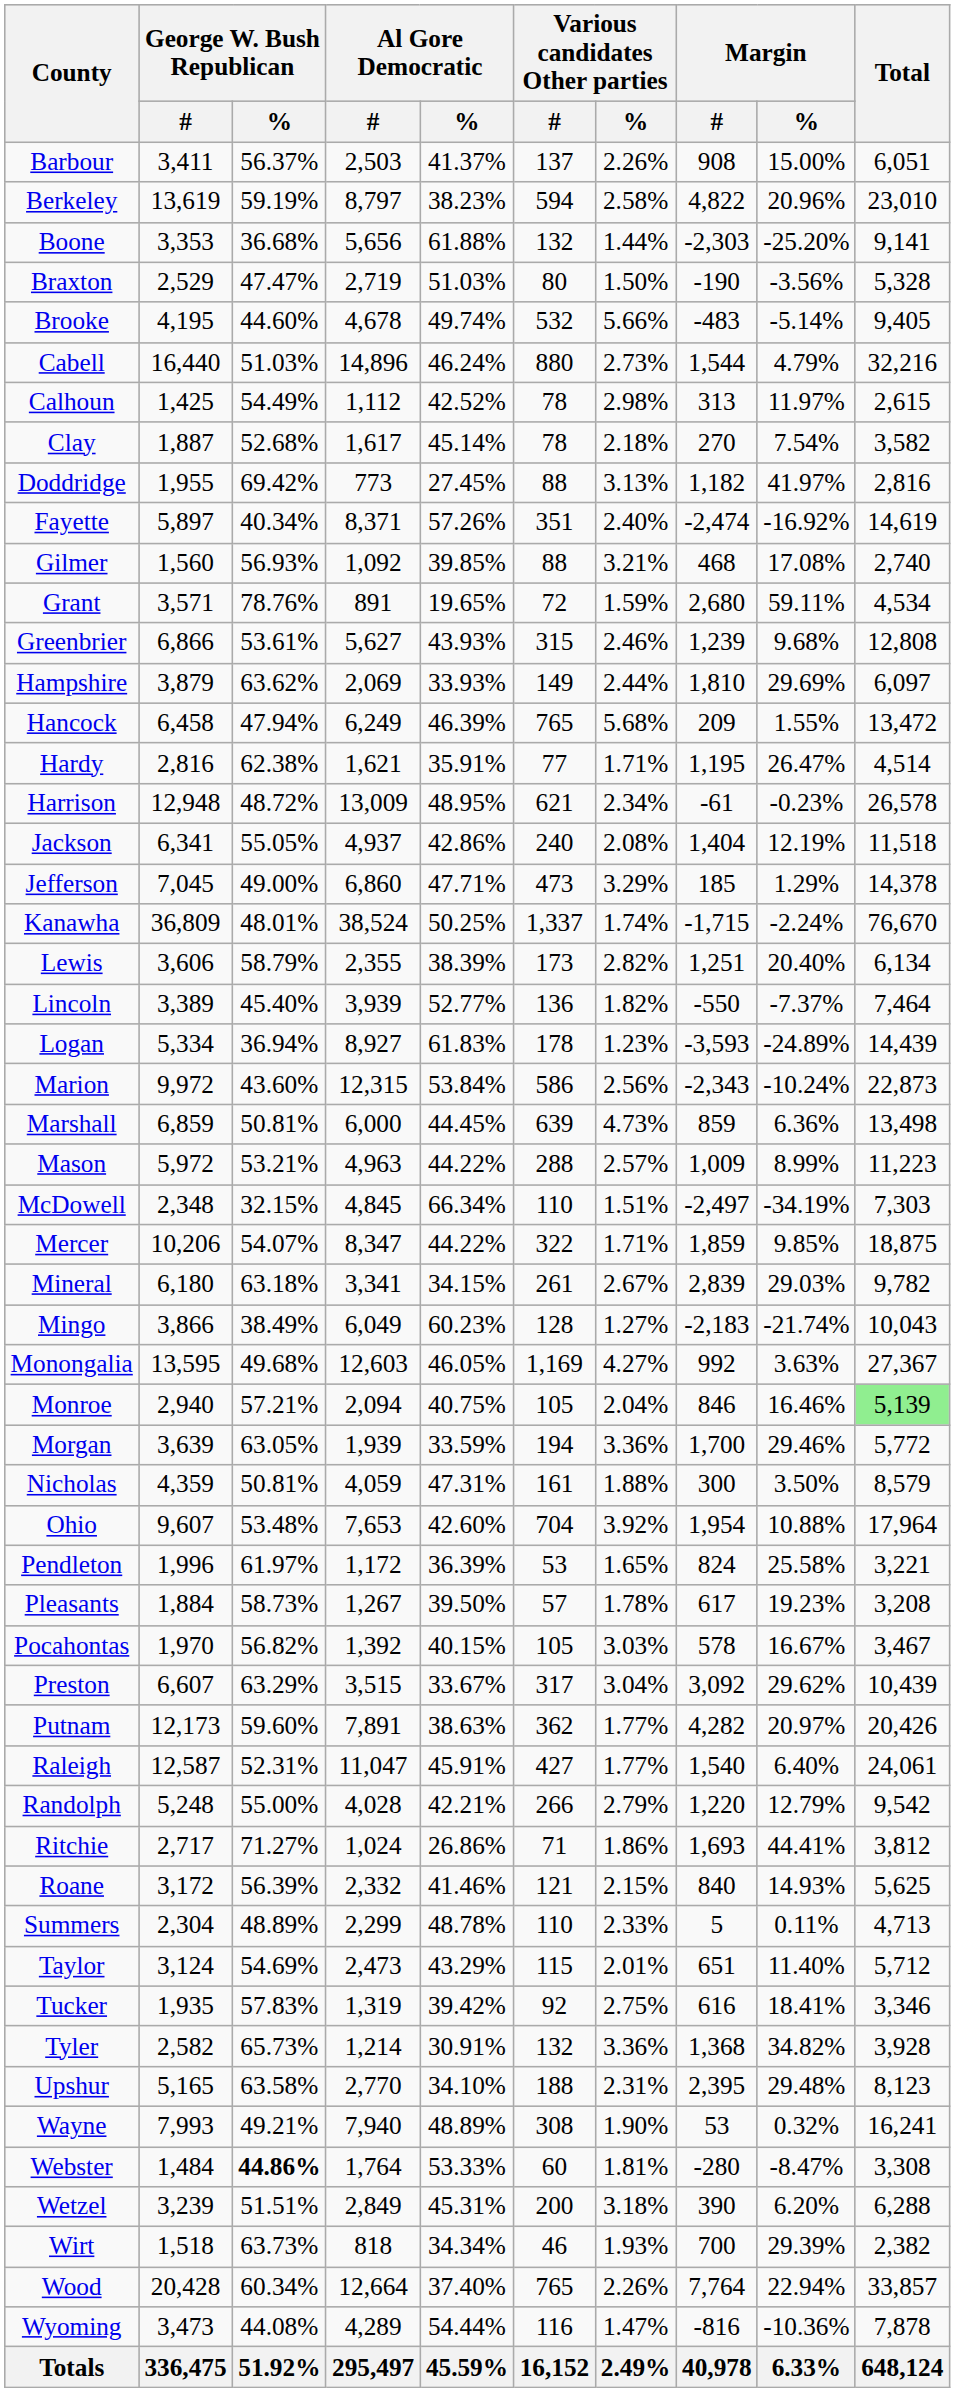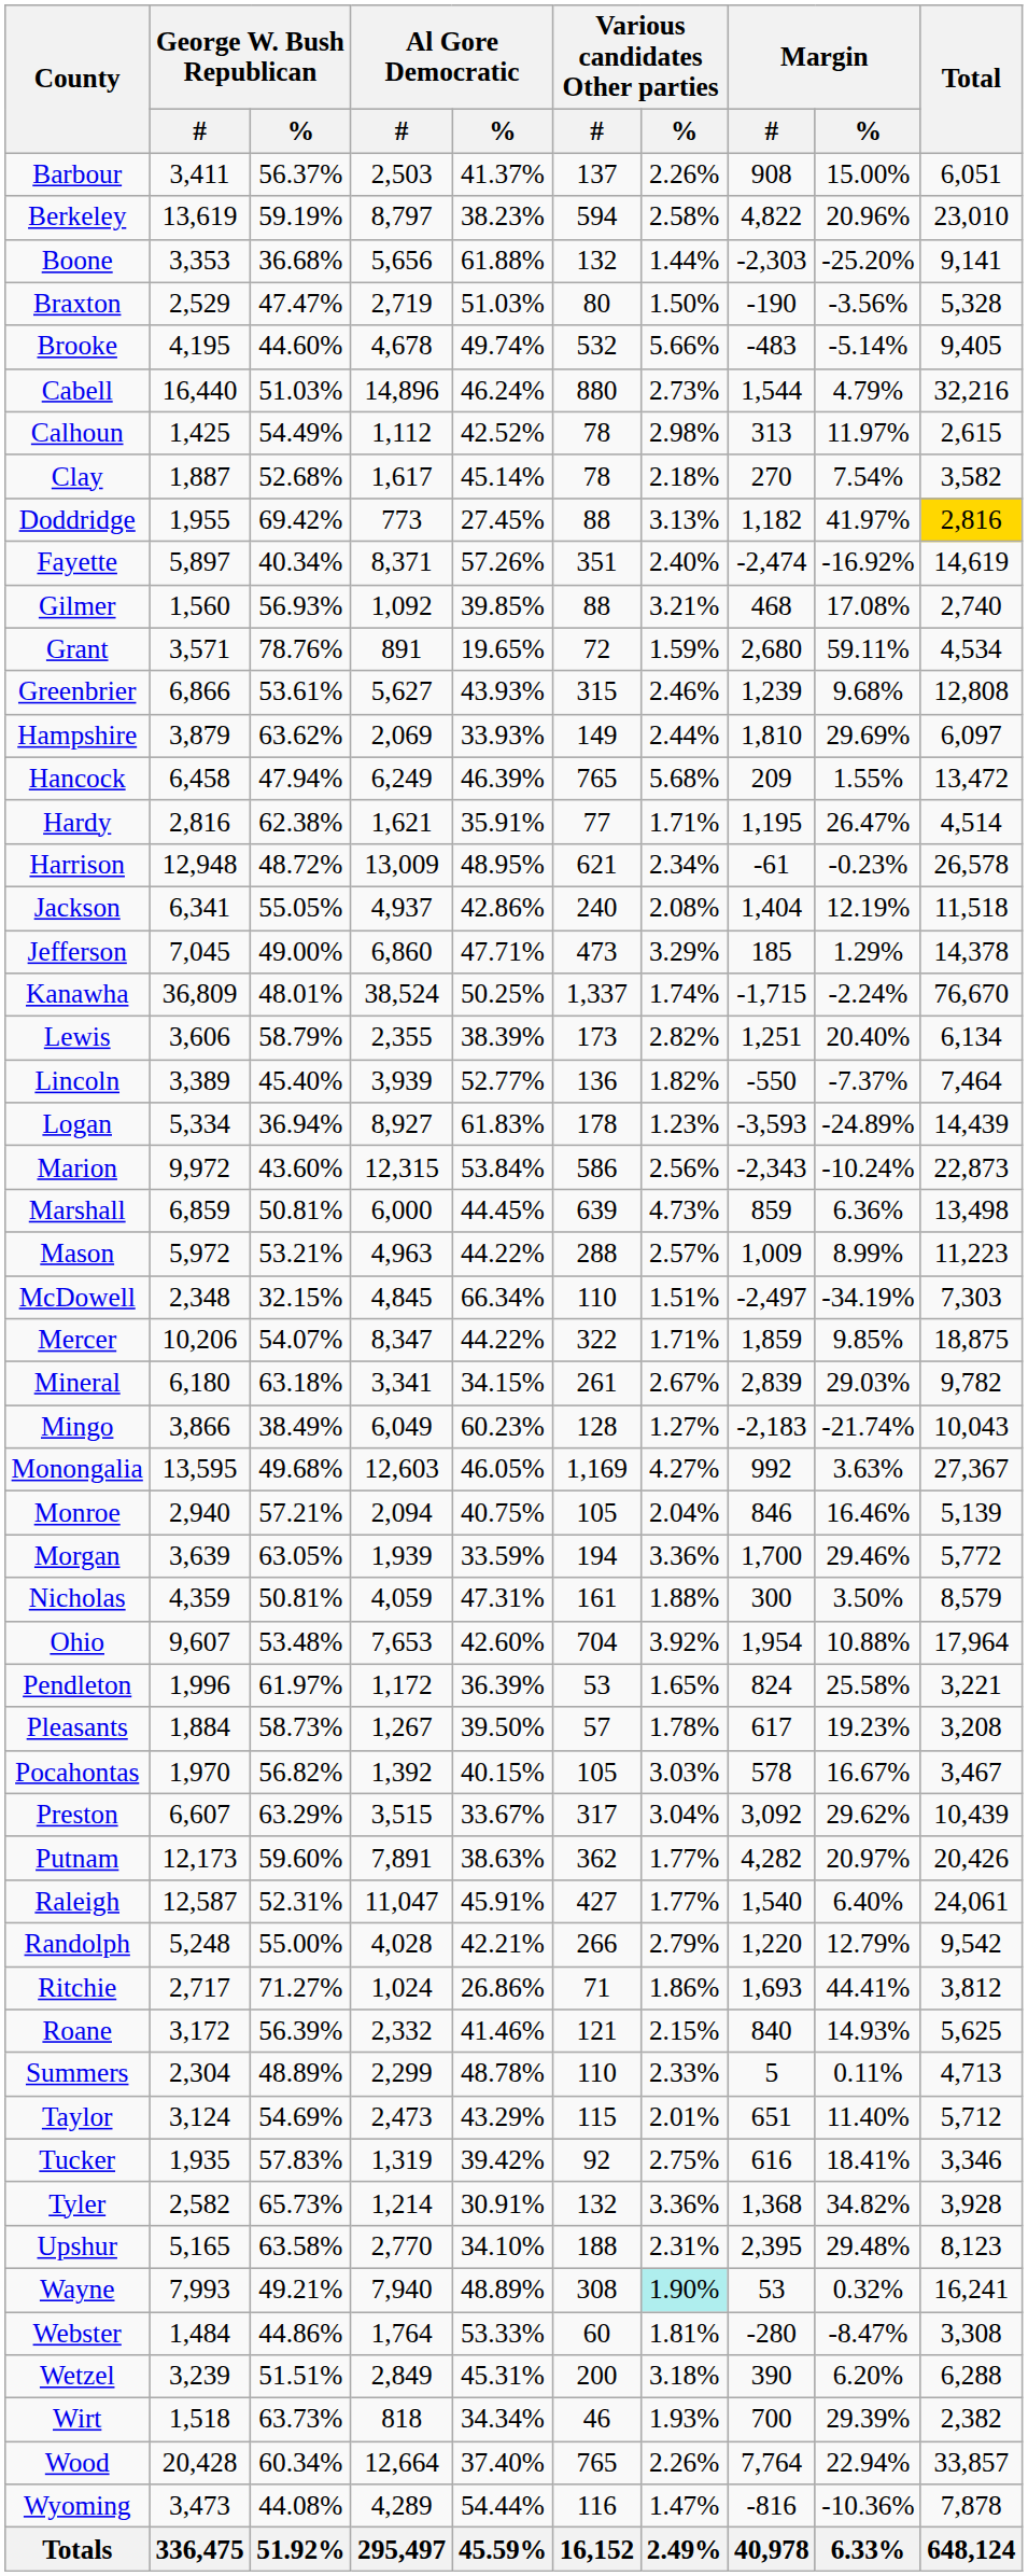Doddridge | Total: no background -> gold background
Monroe | Total: lightgreen background -> no background
Wayne | Various candidates Other parties / %: no background -> paleturquoise background
Webster | George W. Bush Republican / %: bold -> normal
